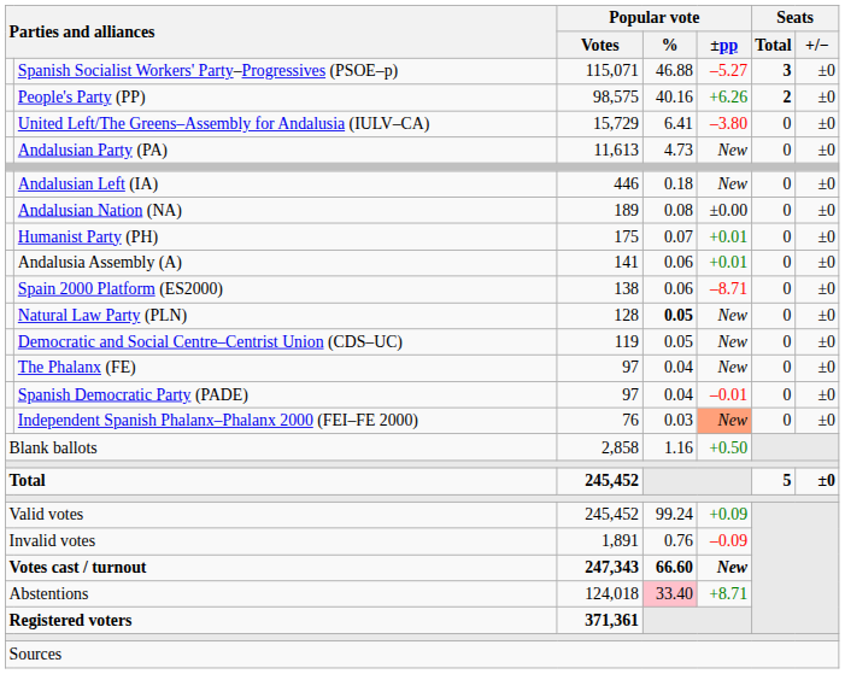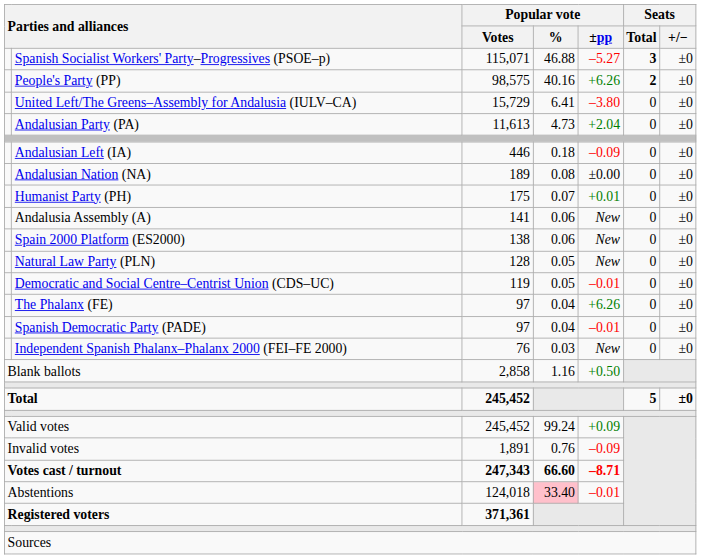Andalusian Party (PA) | Popular vote / ±pp: New -> +2.04
Andalusian Left (IA) | Popular vote / ±pp: New -> –0.09
Andalusia Assembly (A) | Popular vote / ±pp: +0.01 -> New
Spain 2000 Platform (ES2000) | Popular vote / ±pp: –8.71 -> New
Natural Law Party (PLN) | Popular vote / %: bold -> normal
Democratic and Social Centre–Centrist Union (CDS–UC) | Popular vote / ±pp: New -> –0.01
The Phalanx (FE) | Popular vote / ±pp: New -> +6.26
Independent Spanish Phalanx–Phalanx 2000 (FEI–FE 2000) | Popular vote / ±pp: lightsalmon background -> no background
Votes cast / turnout | Popular vote / ±pp: New -> –8.71
Abstentions | Popular vote / ±pp: +8.71 -> –0.01
